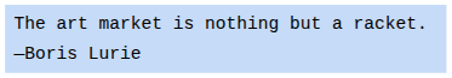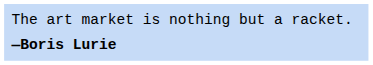row 2 | column 1: normal -> bold
